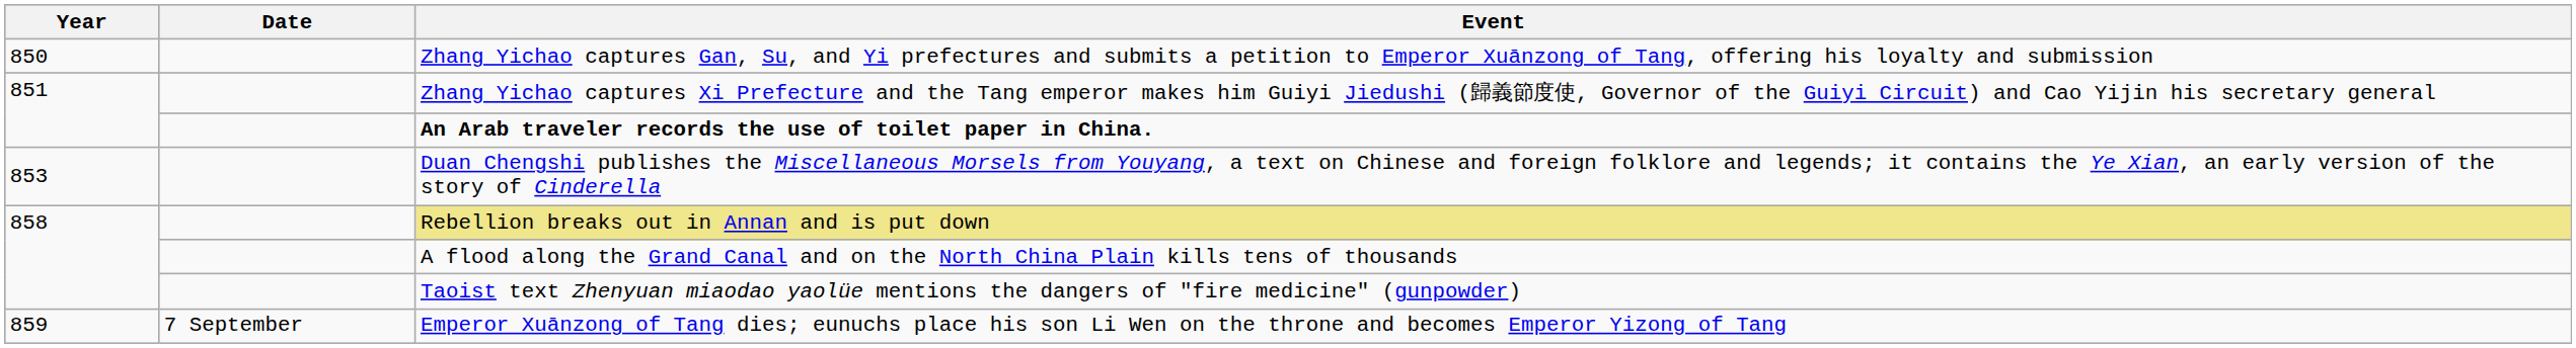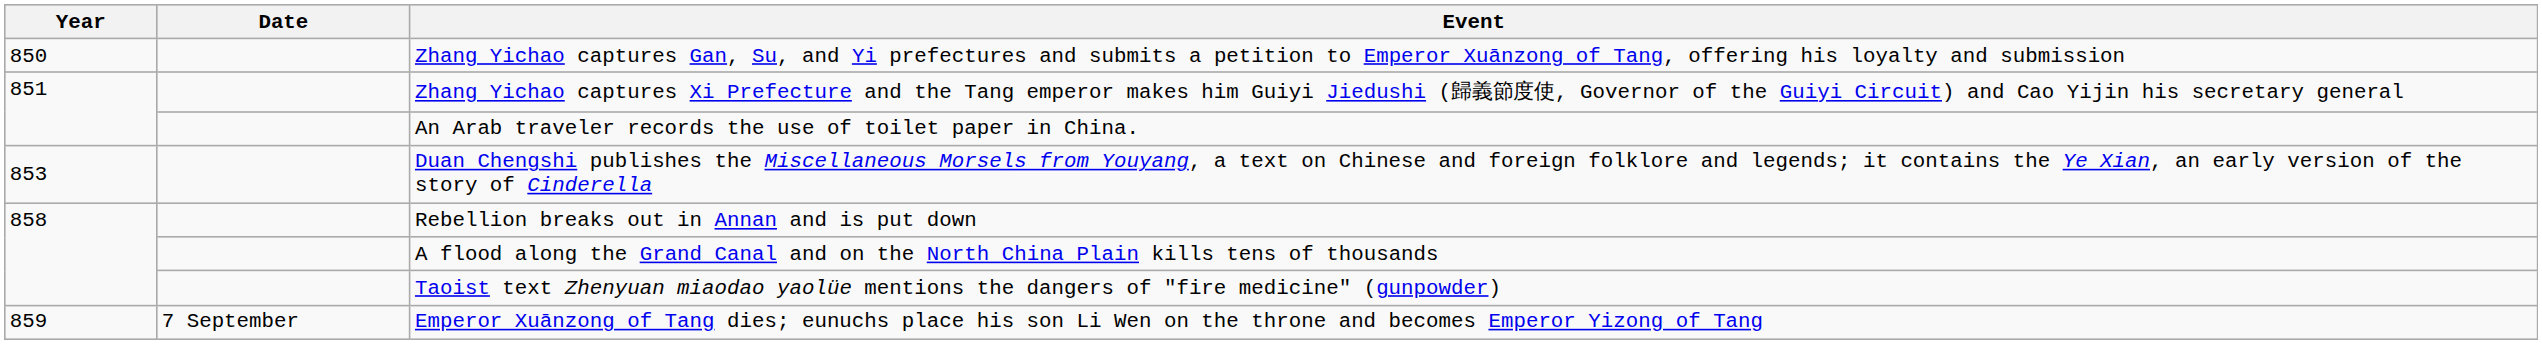An Arab traveler records the use of toilet paper in China. | Event: bold -> normal
Rebellion breaks out in Annan and is put down | Event: khaki background -> no background
